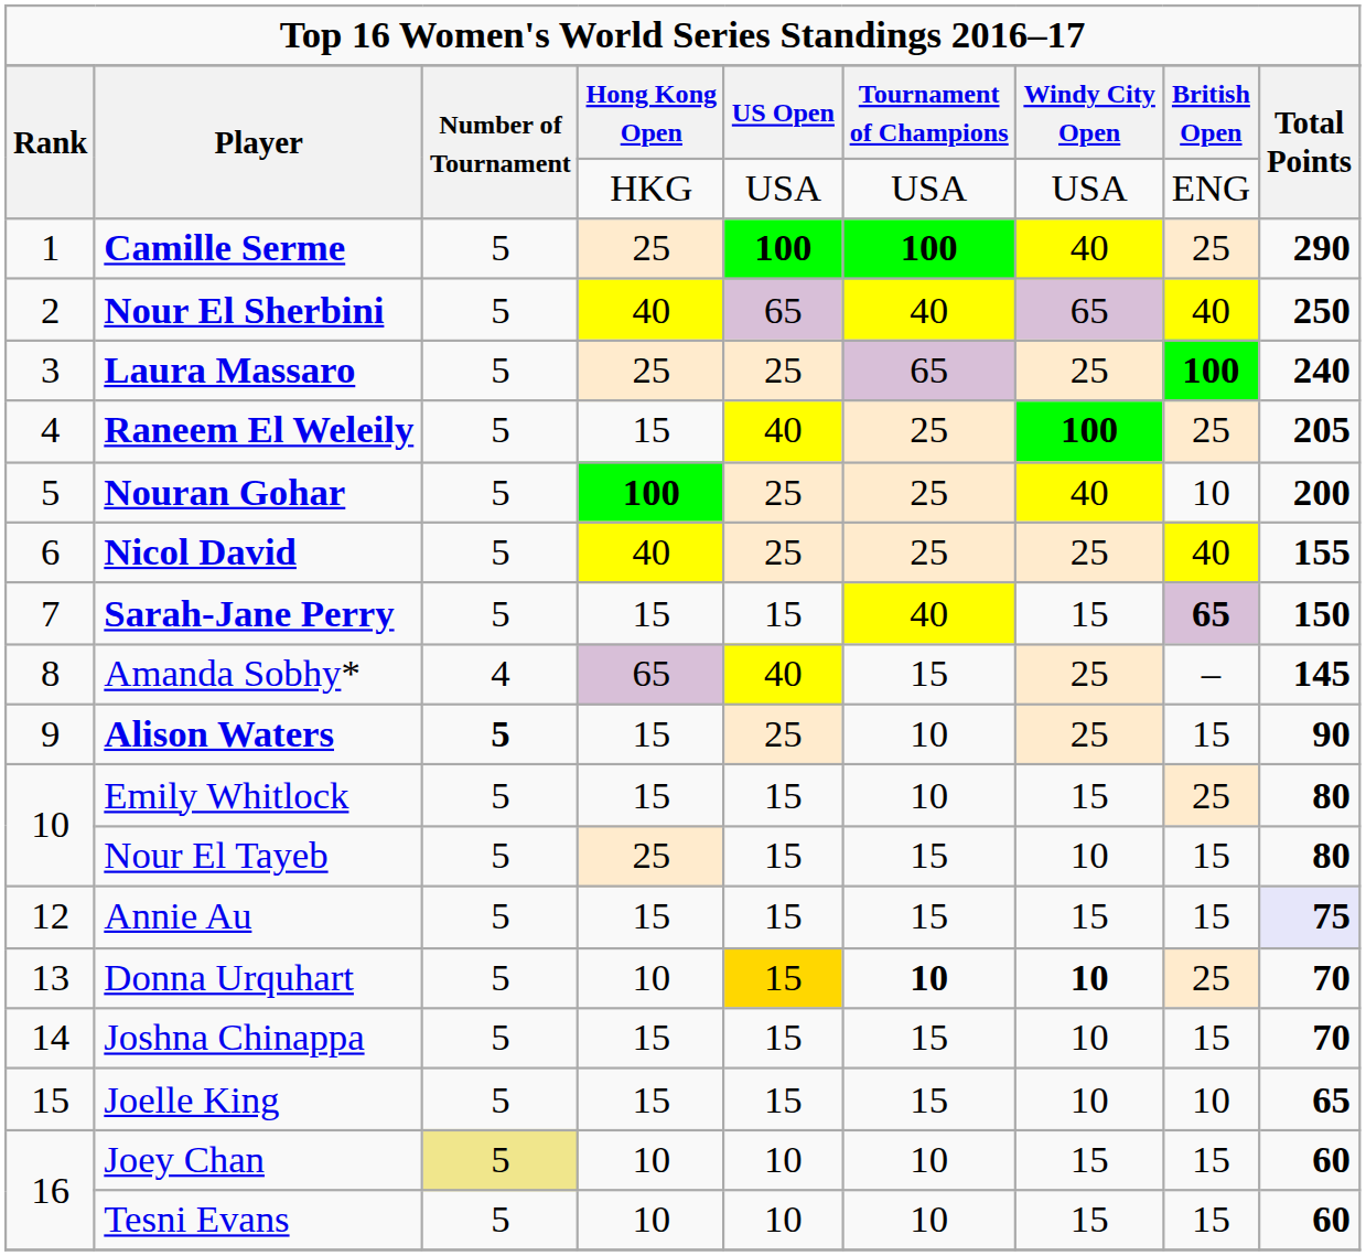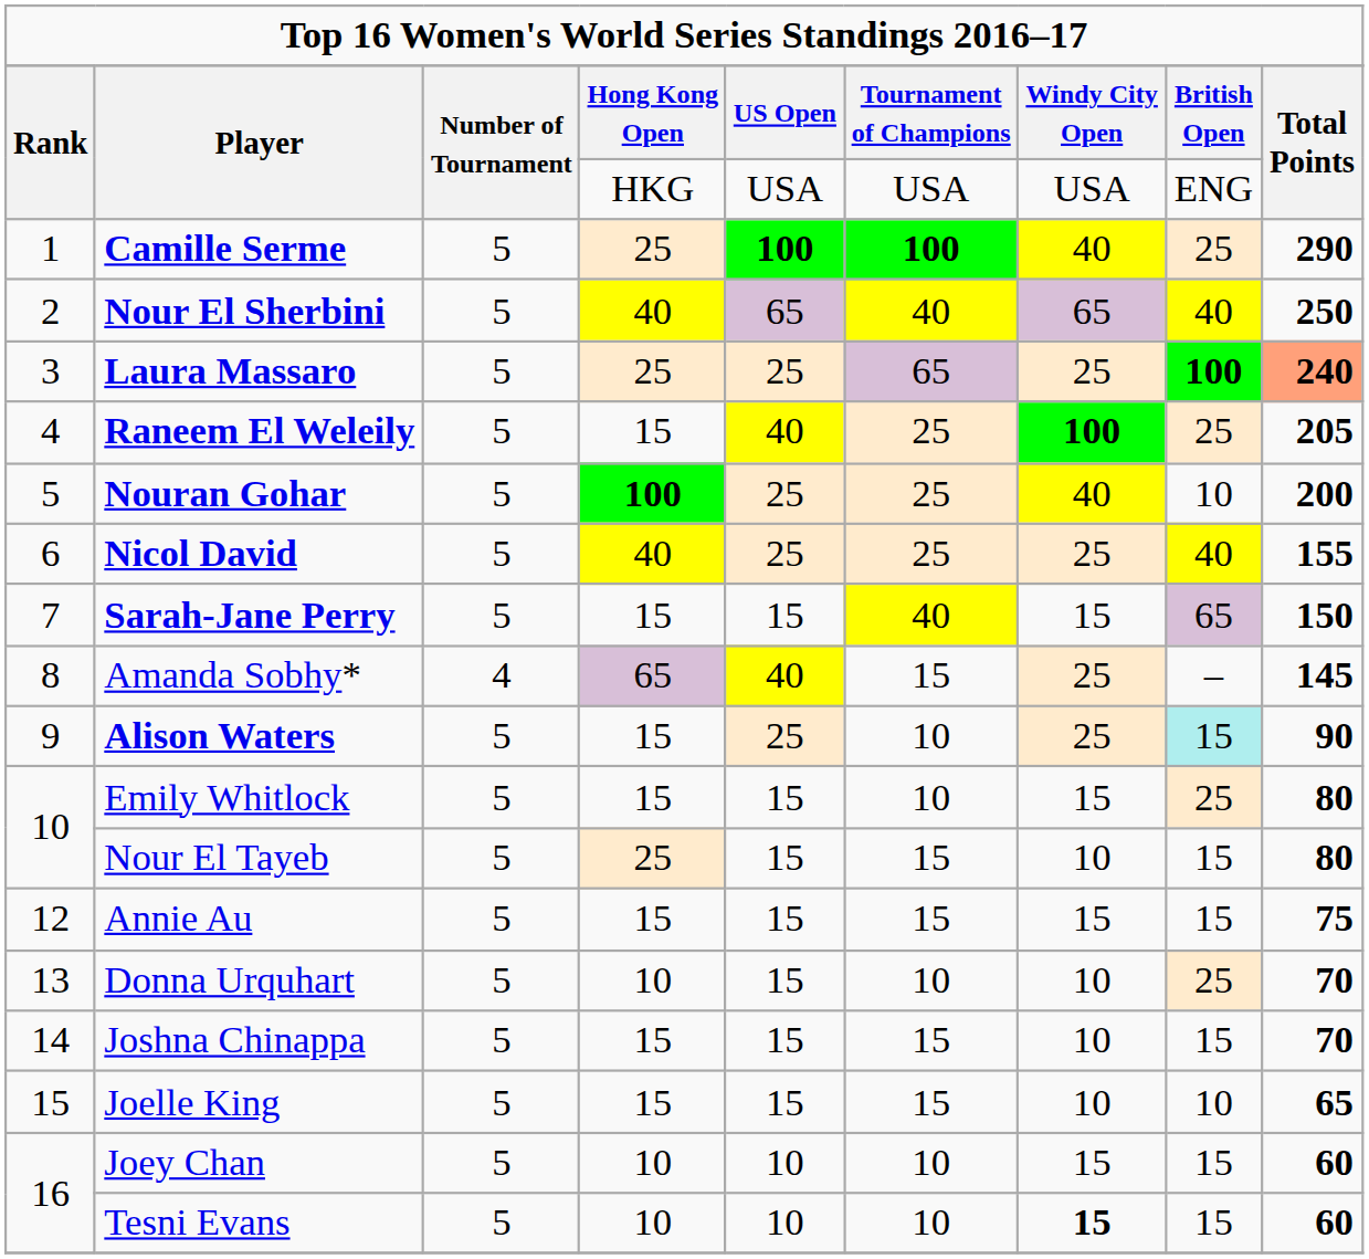Laura Massaro | column 9: no background -> lightsalmon background
Sarah-Jane Perry | column 8: bold -> normal
Alison Waters | column 3: bold -> normal
Alison Waters | column 8: no background -> paleturquoise background
Annie Au | column 9: lavender background -> no background
Donna Urquhart | column 5: gold background -> no background
Donna Urquhart | column 6: bold -> normal
Donna Urquhart | column 7: bold -> normal
Joey Chan | column 3: khaki background -> no background
Tesni Evans | column 7: normal -> bold
